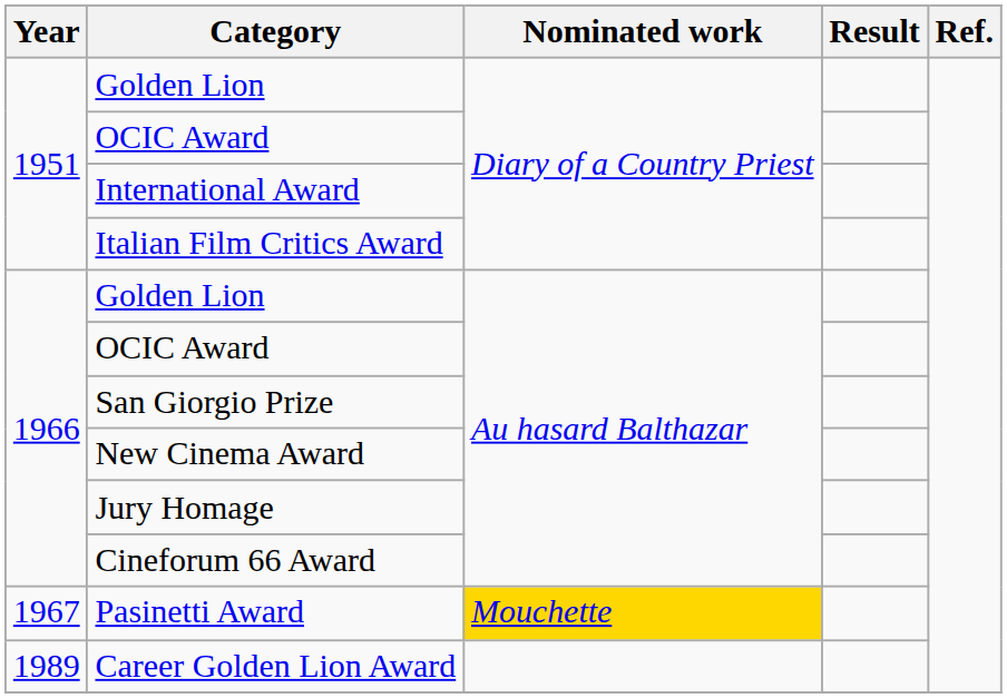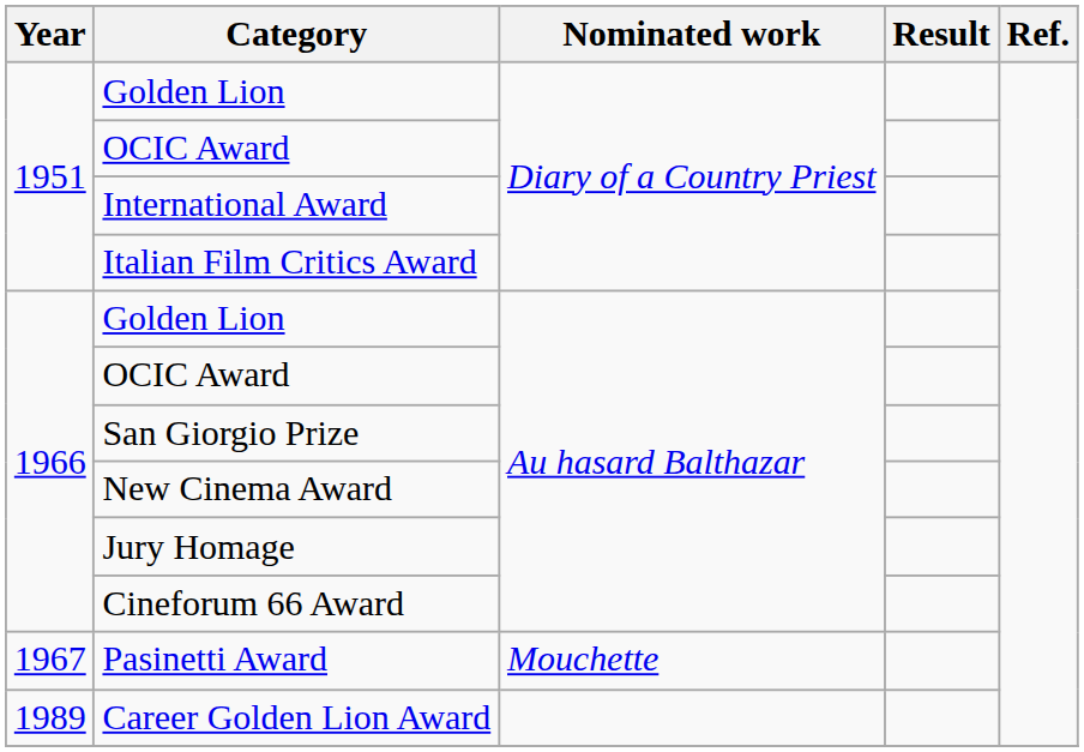Pasinetti Award | Nominated work: gold background -> no background
